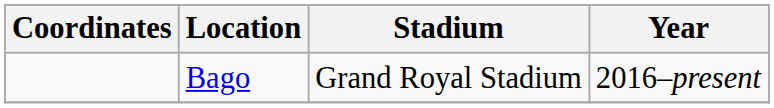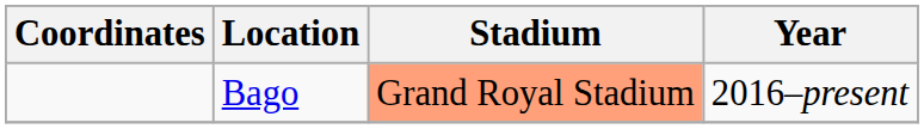Bago | Stadium: no background -> lightsalmon background
